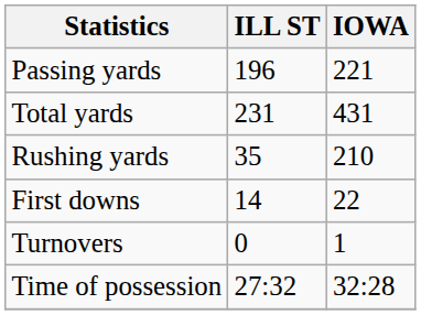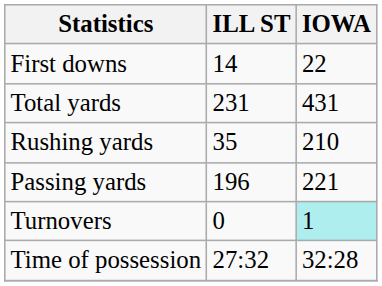rows swapped: First downs <-> Passing yards
Turnovers | IOWA: no background -> paleturquoise background
